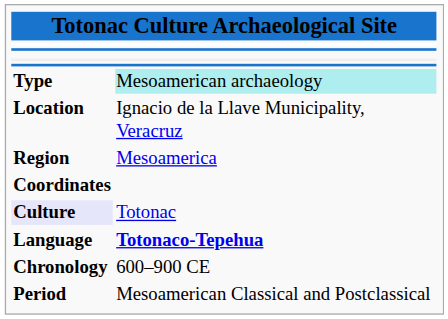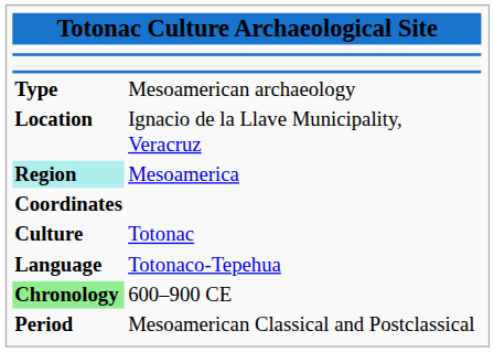Type | column 2: paleturquoise background -> no background
Region | column 1: no background -> paleturquoise background
Culture | column 1: lavender background -> no background
Language | column 2: bold -> normal
Chronology | column 1: no background -> lightgreen background
